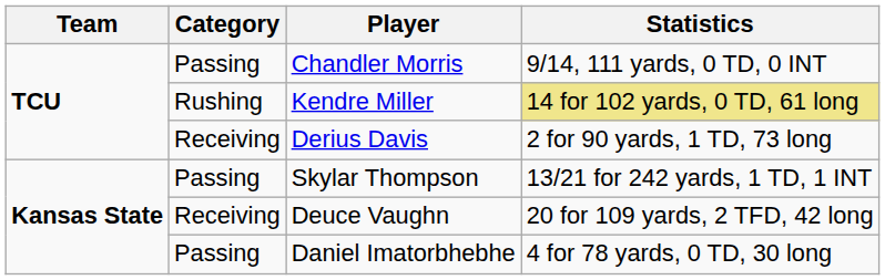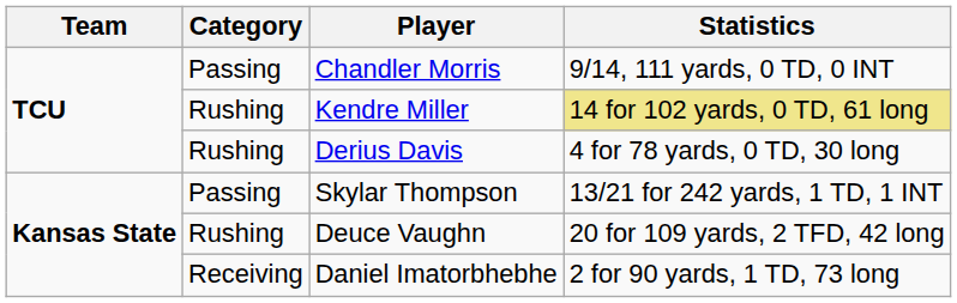Derius Davis | Category: Receiving -> Rushing
Derius Davis | Statistics: 2 for 90 yards, 1 TD, 73 long -> 4 for 78 yards, 0 TD, 30 long
Deuce Vaughn | Category: Receiving -> Rushing
Daniel Imatorbhebhe | Category: Passing -> Receiving
Daniel Imatorbhebhe | Statistics: 4 for 78 yards, 0 TD, 30 long -> 2 for 90 yards, 1 TD, 73 long
